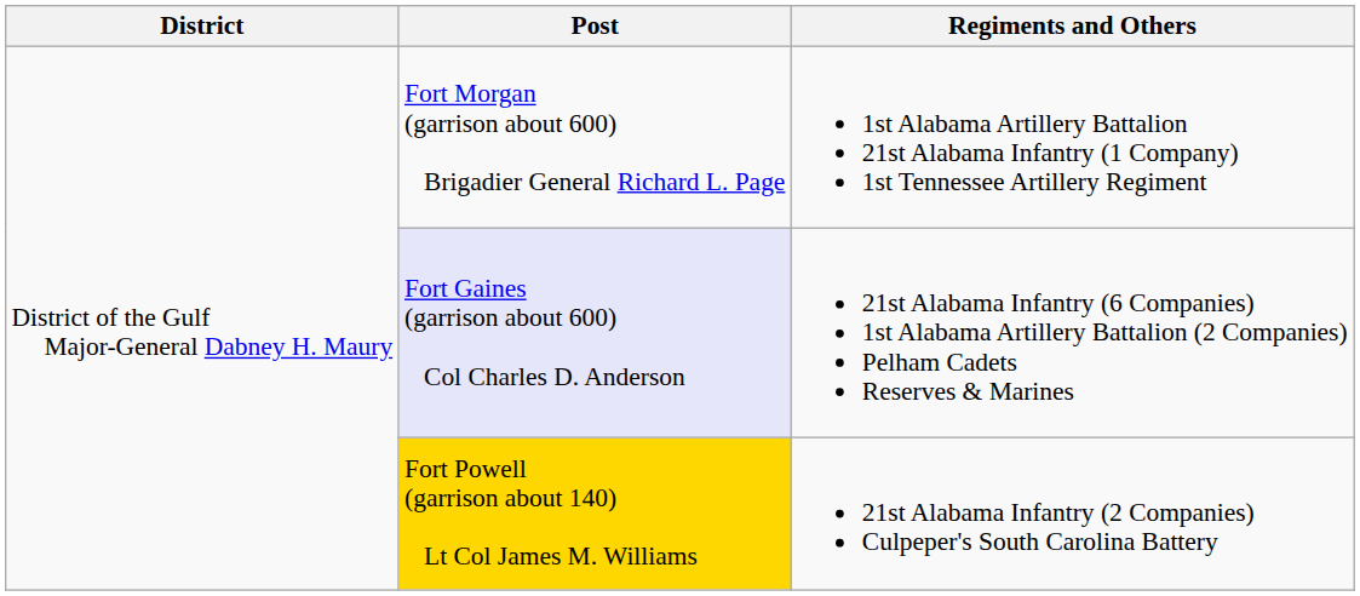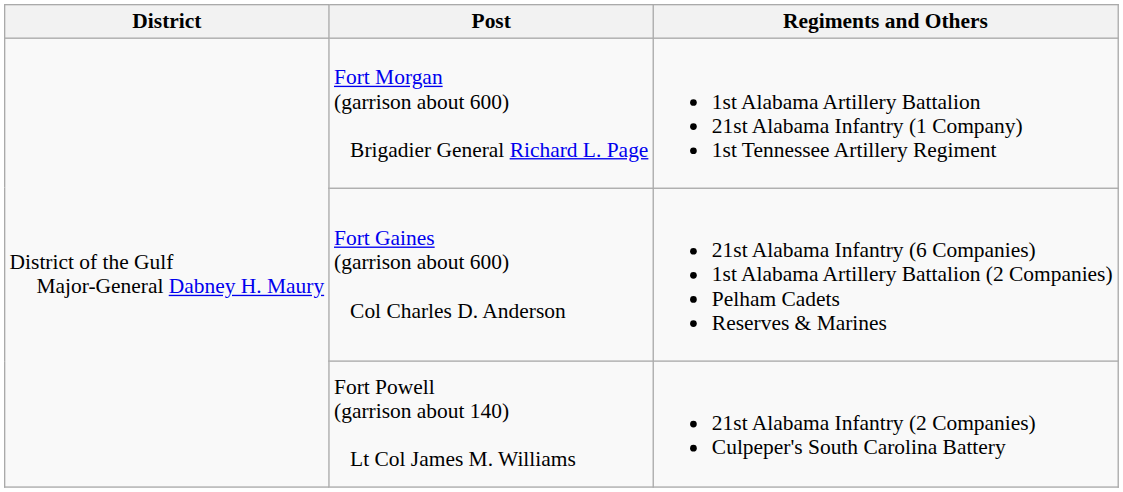Fort Gaines (garrison about 600) Col Charles D. Anderson | Post: lavender background -> no background
Fort Powell (garrison about 140) Lt Col James M. Williams | Post: gold background -> no background
